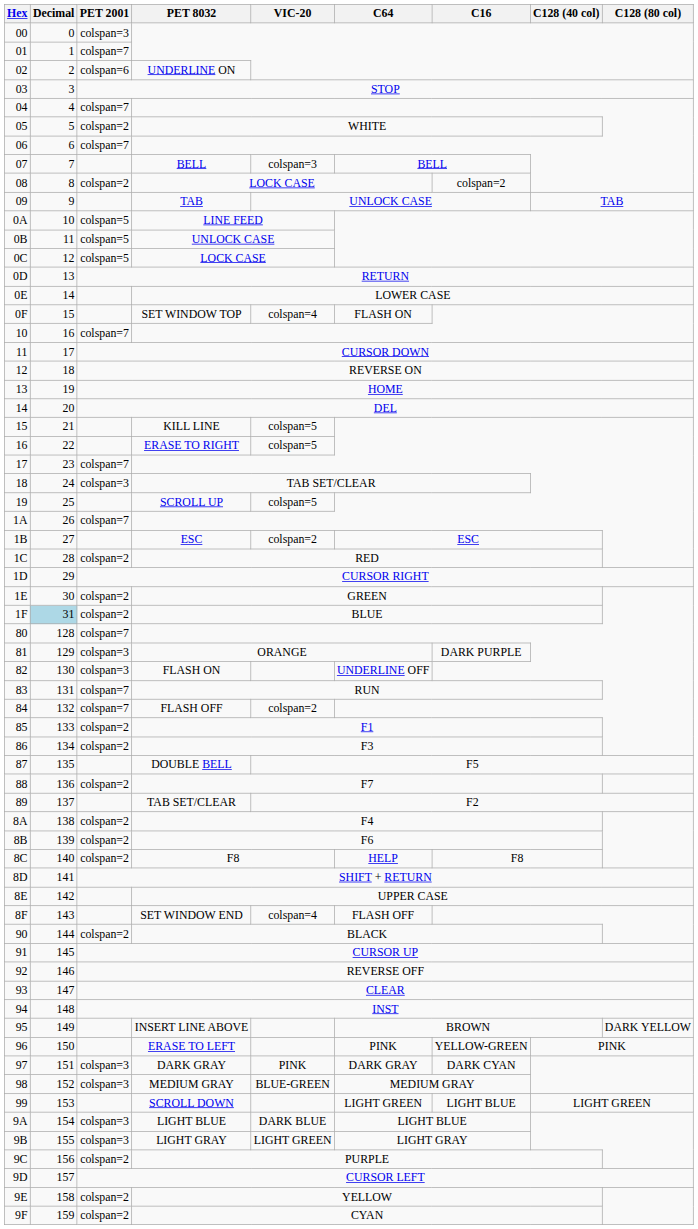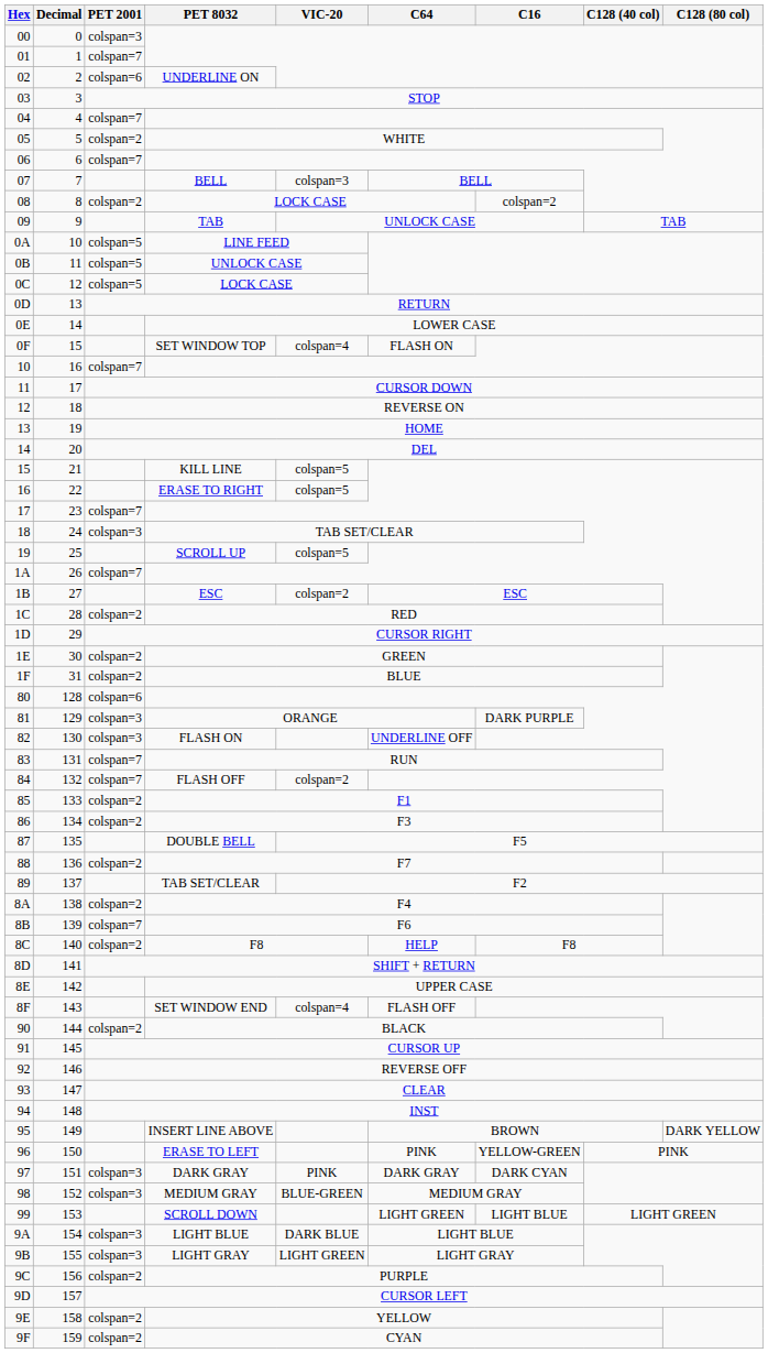1F | Decimal: lightblue background -> no background
80 | PET 2001: colspan=7 -> colspan=6
8B | PET 2001: colspan=2 -> colspan=7
